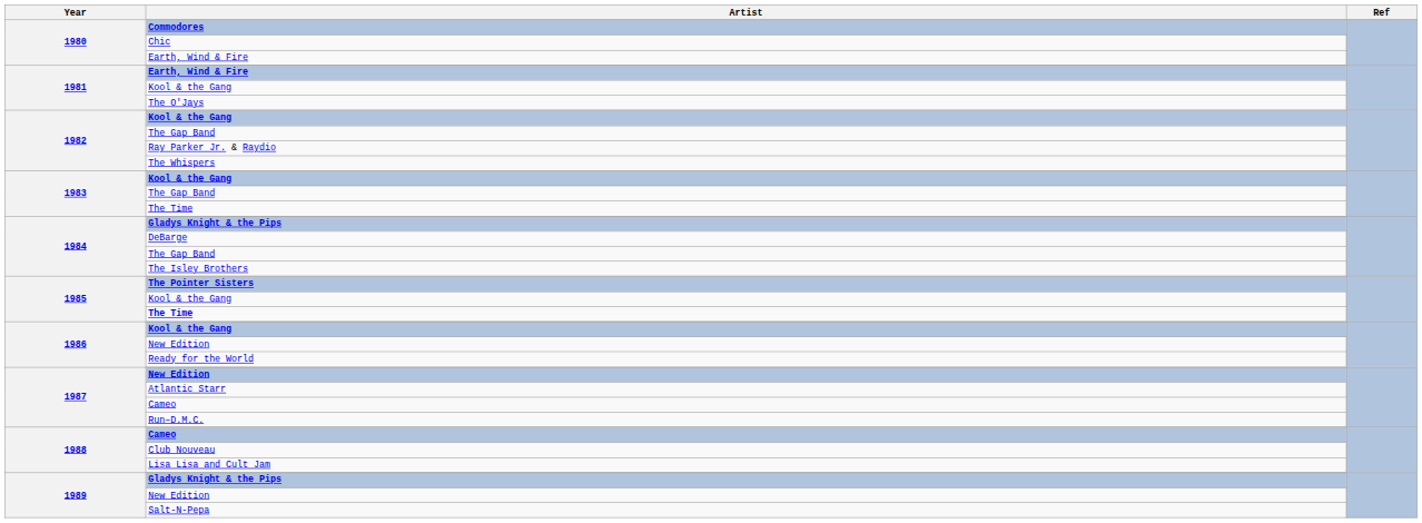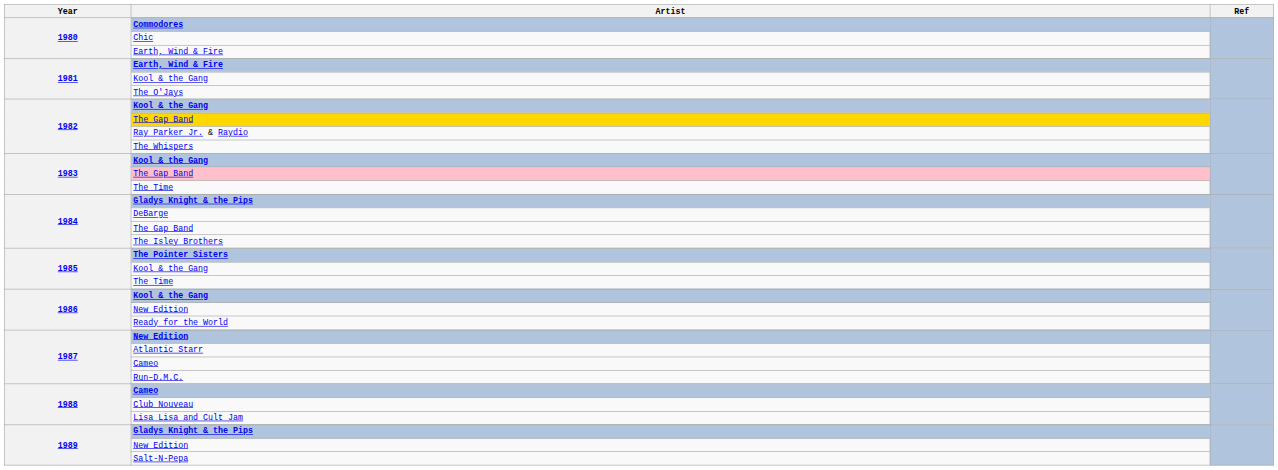1982 / The Gap Band | Artist: no background -> gold background
1983 / The Gap Band | Artist: no background -> pink background
1985 / The Time | Artist: bold -> normal
